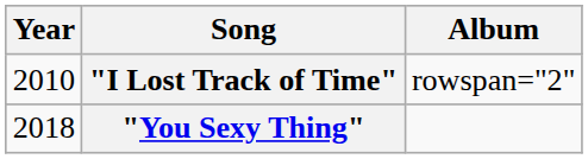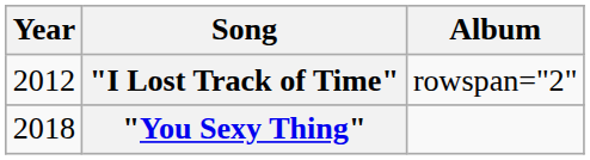"I Lost Track of Time" | Year: 2010 -> 2012
